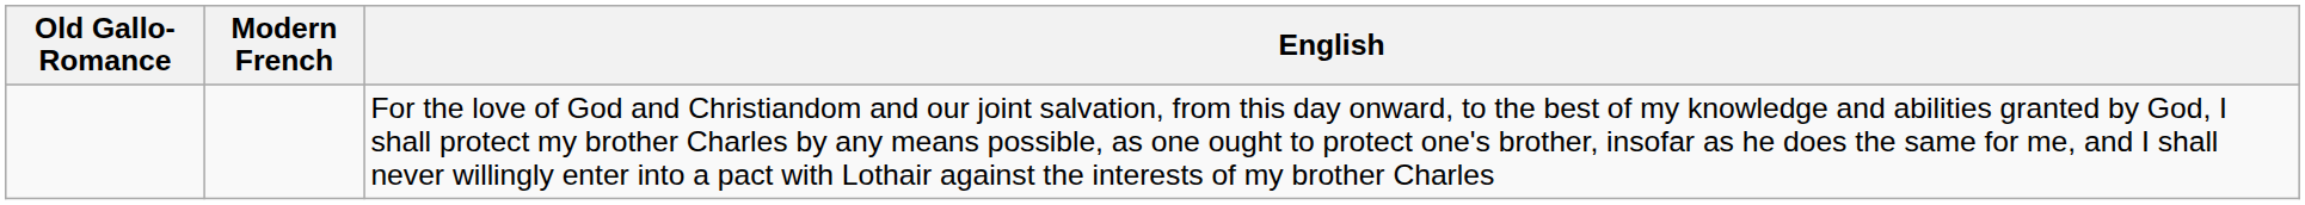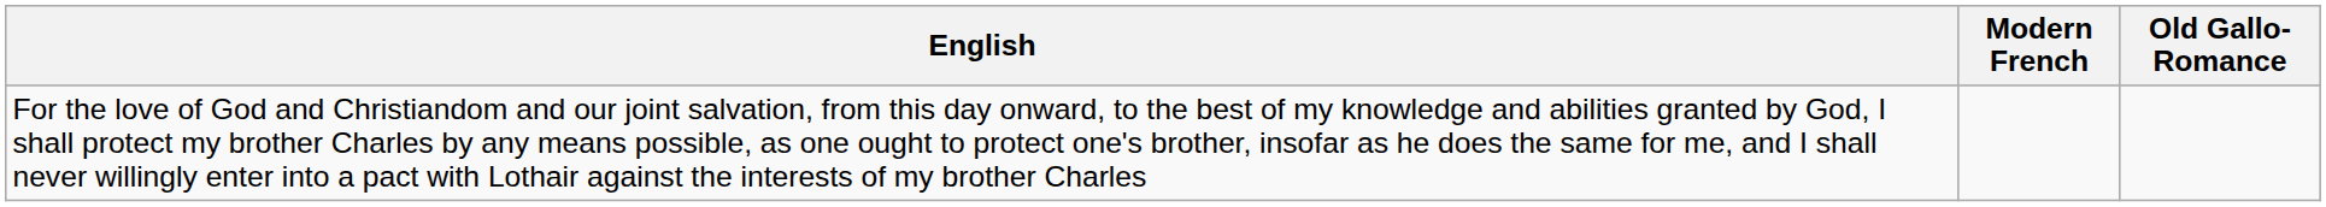columns swapped: Old Gallo-Romance <-> English
